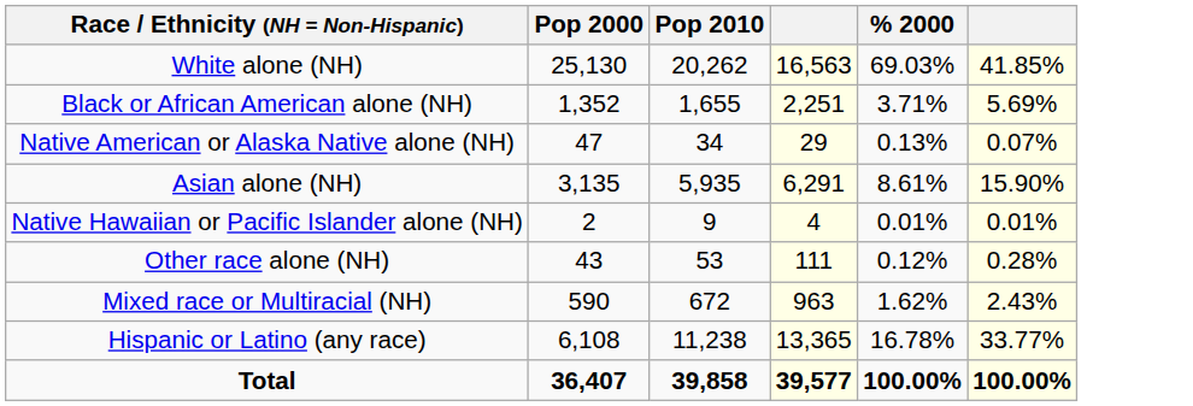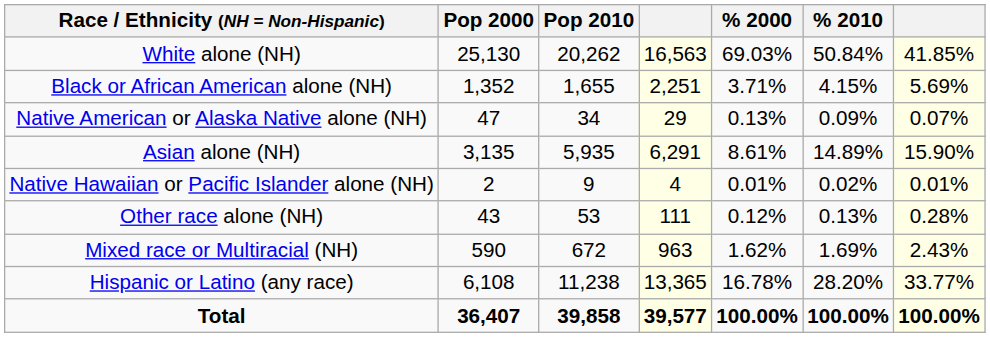+ column: % 2010 | 50.84% | 4.15% | 0.09% | 14.89% | 0.02% | 0.13% | 1.69% | 28.20% | 100.00%
